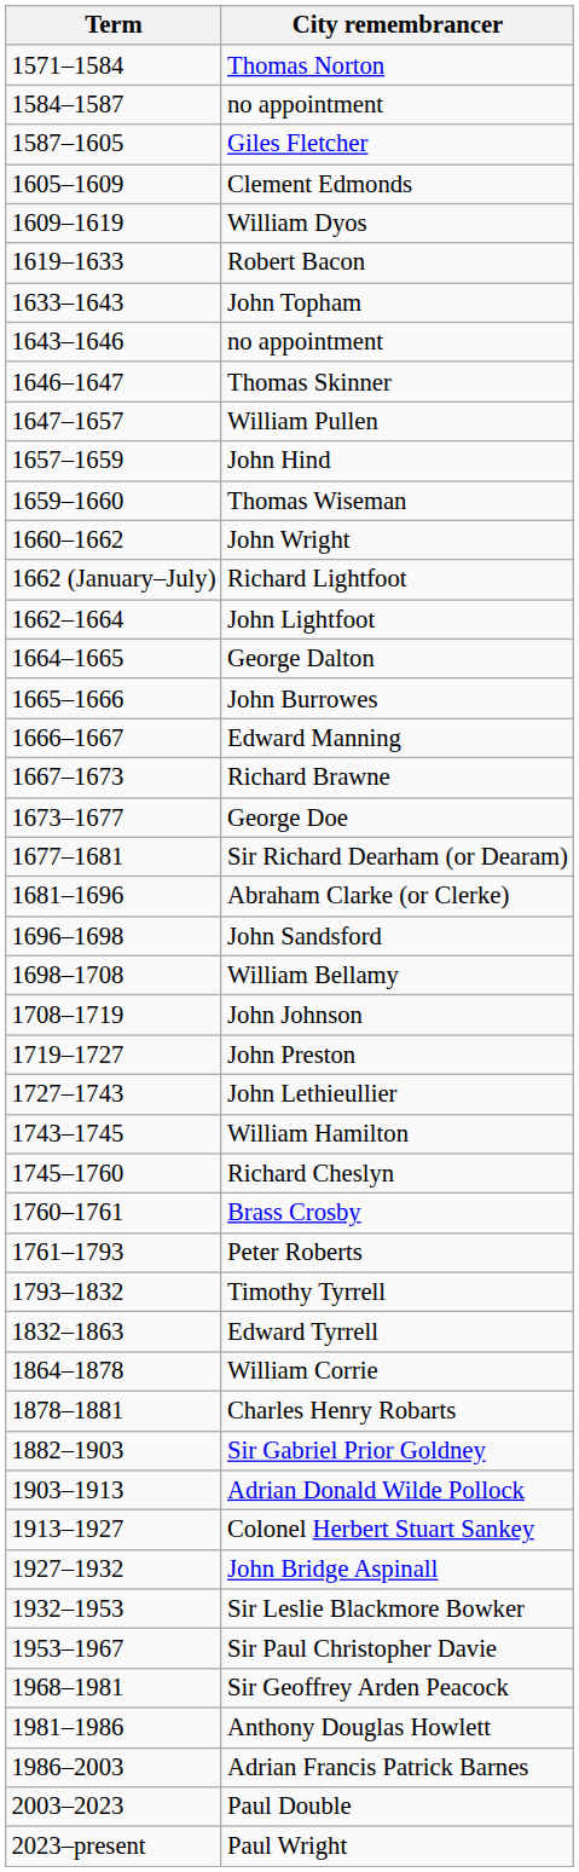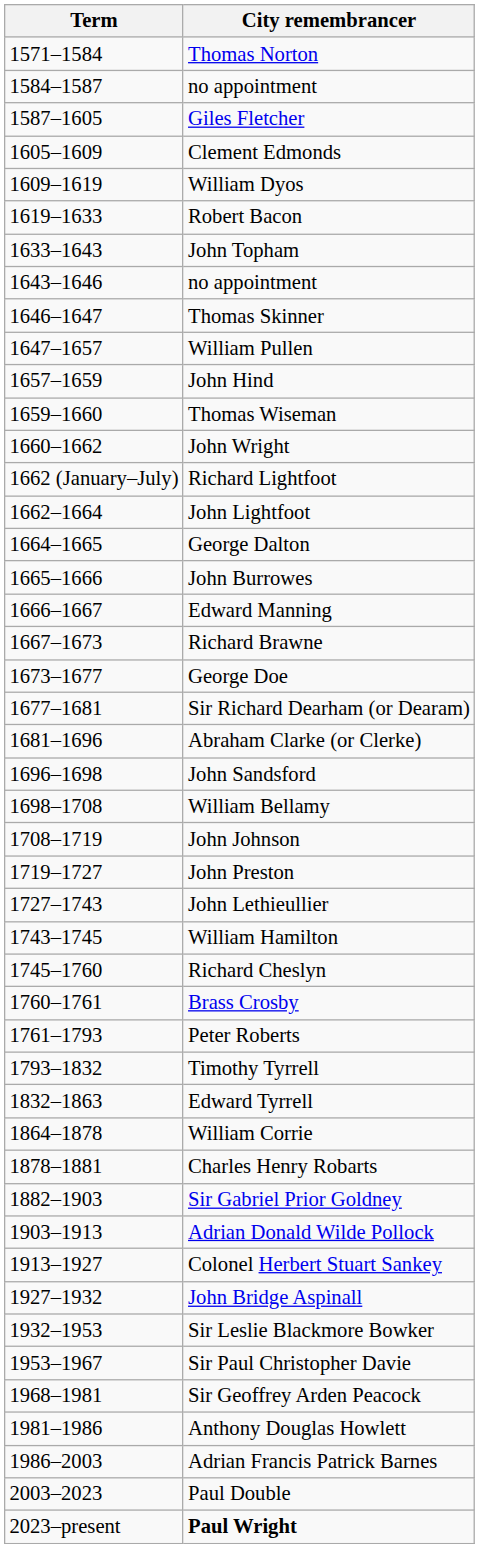row 47 | City remembrancer: normal -> bold
